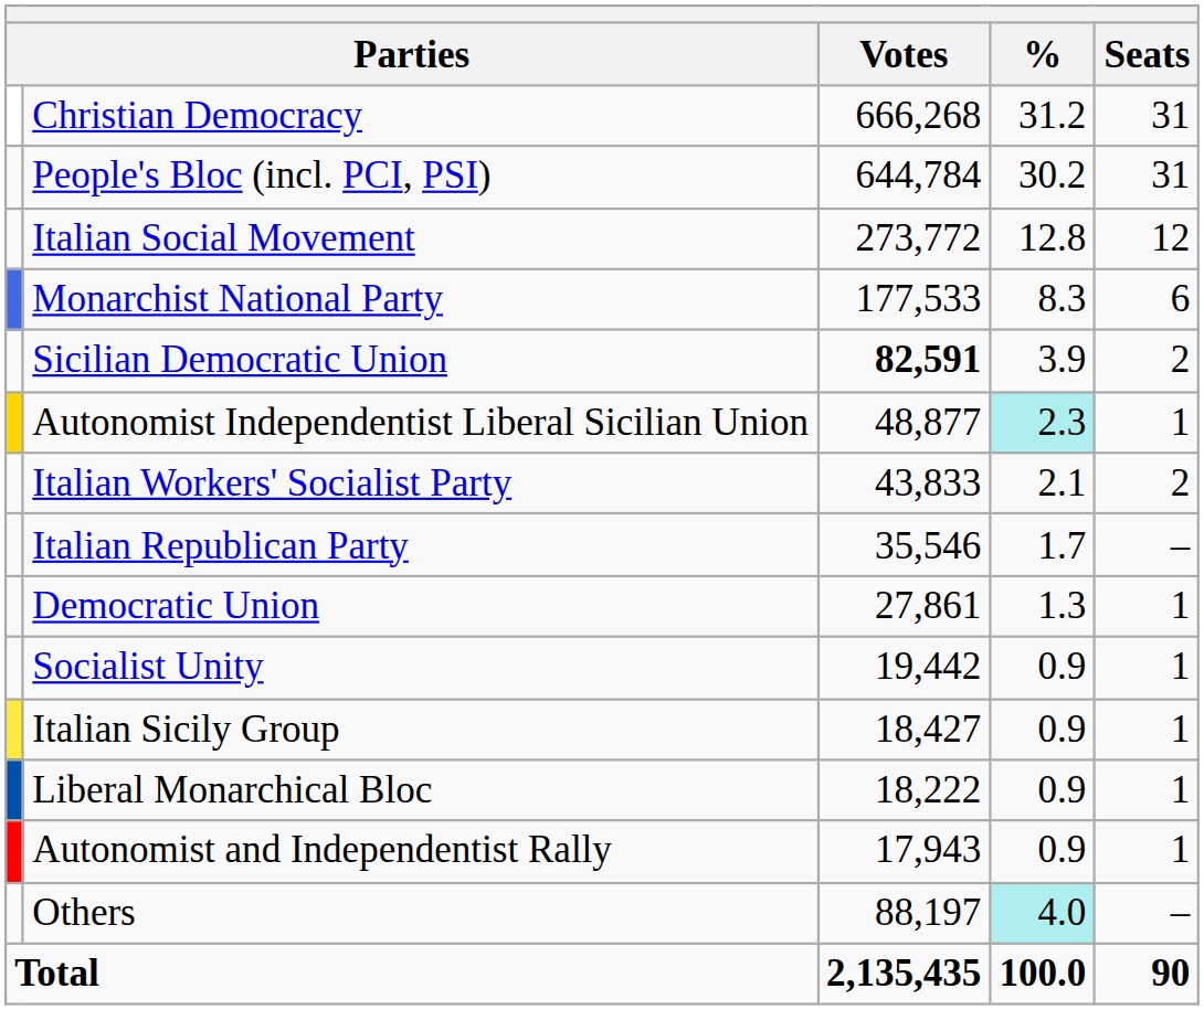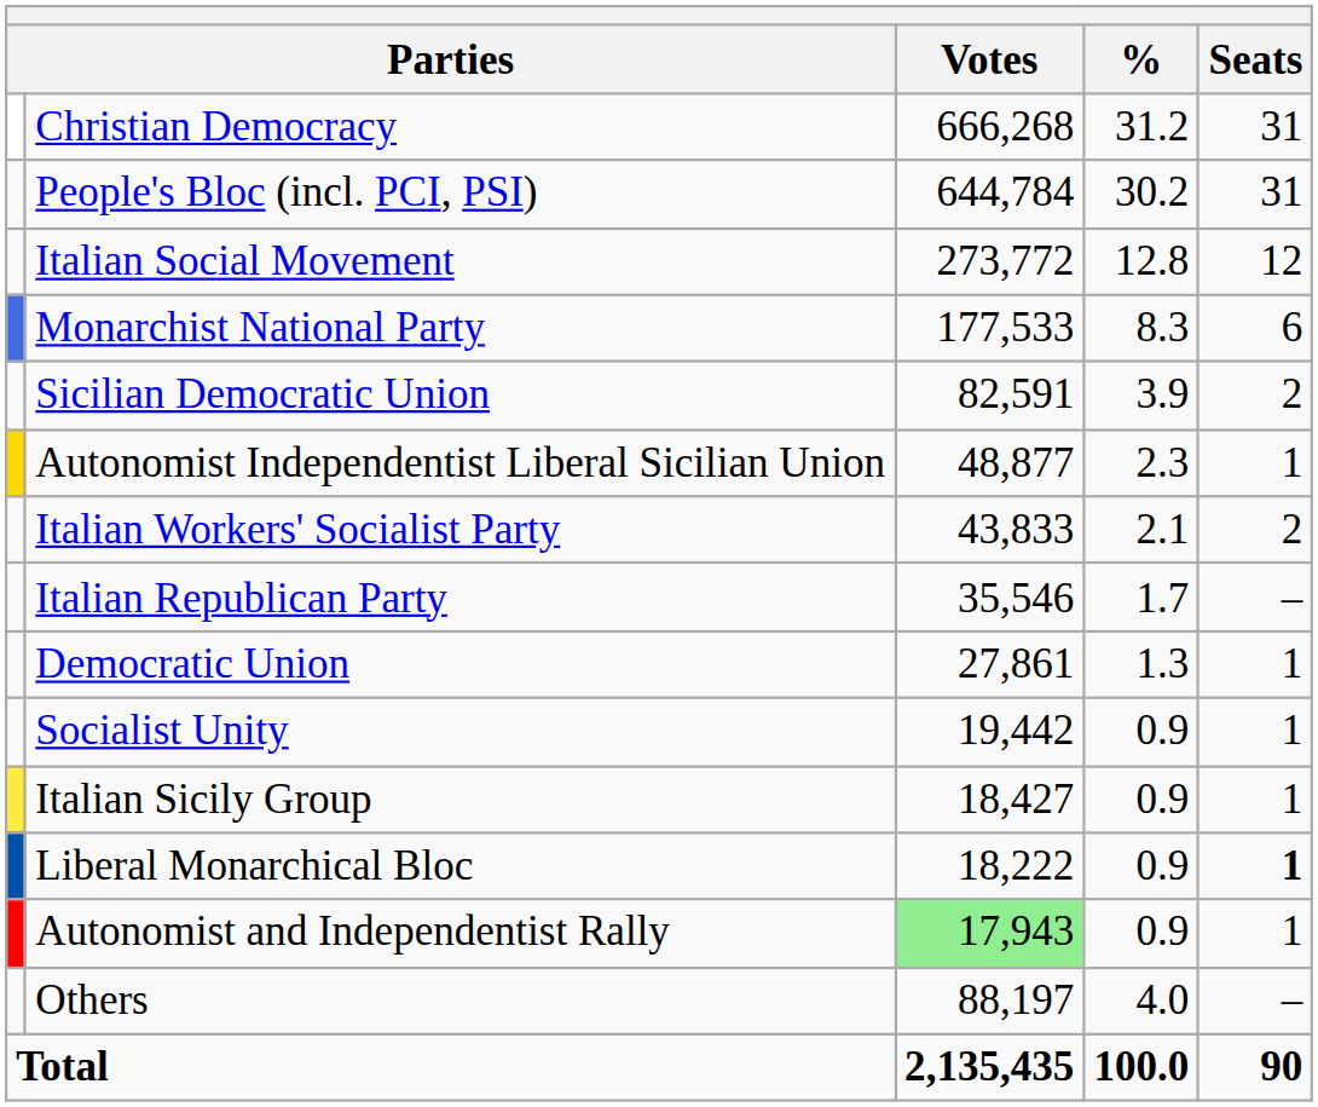Sicilian Democratic Union | Votes: bold -> normal
Autonomist Independentist Liberal Sicilian Union | %: paleturquoise background -> no background
Liberal Monarchical Bloc | Seats: normal -> bold
Autonomist and Independentist Rally | Votes: no background -> lightgreen background
Others | %: paleturquoise background -> no background
